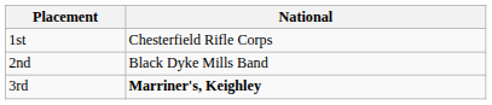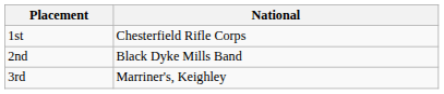3rd | National: bold -> normal
